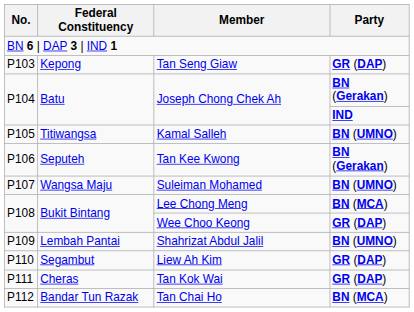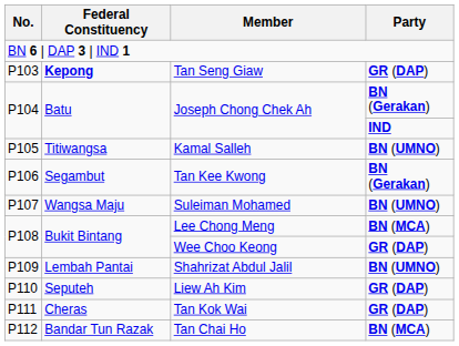Tan Seng Giaw | Federal Constituency: normal -> bold
Tan Kee Kwong | Federal Constituency: Seputeh -> Segambut
Liew Ah Kim | Federal Constituency: Segambut -> Seputeh
